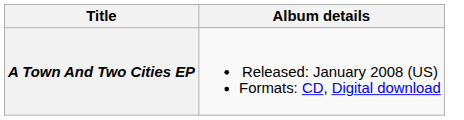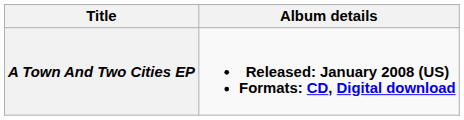A Town And Two Cities EP | Album details: normal -> bold
